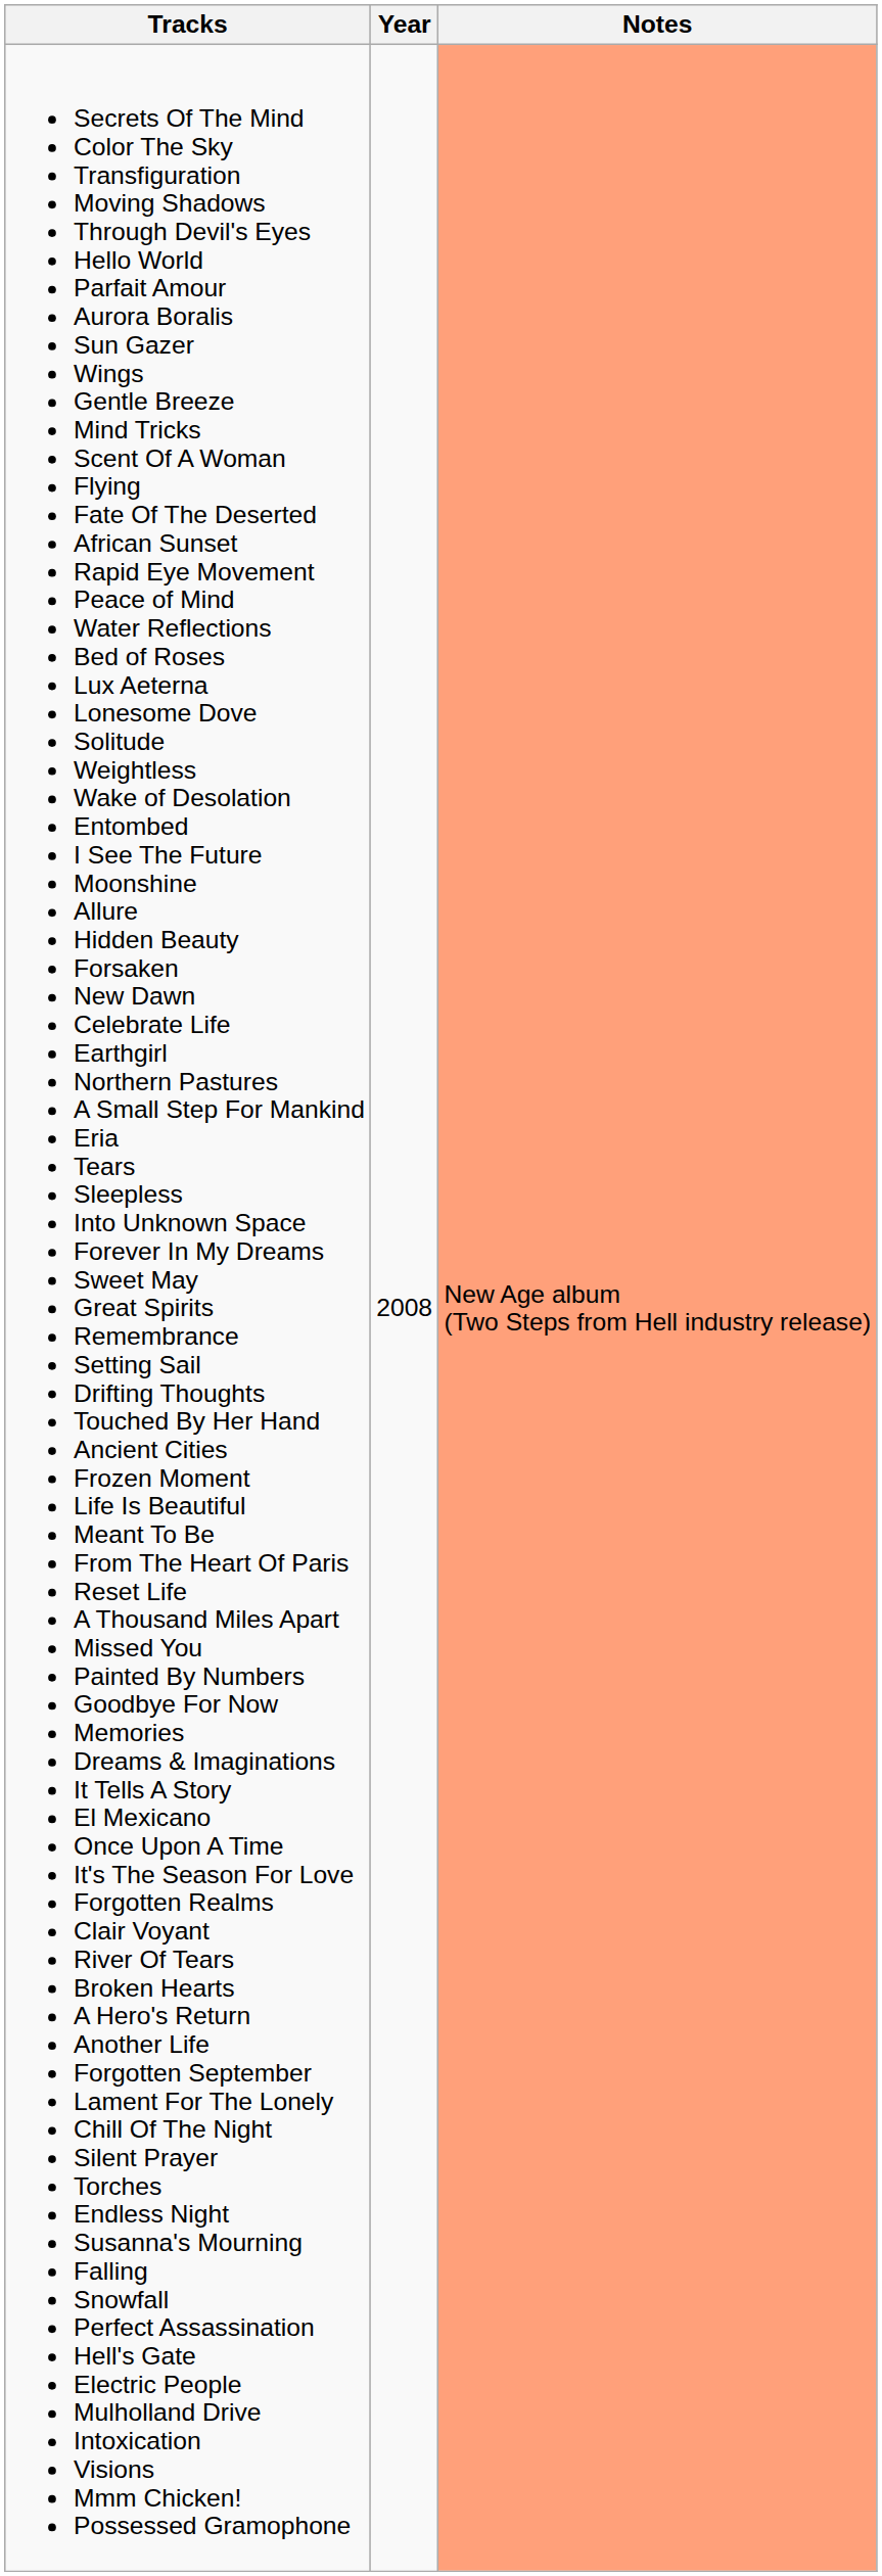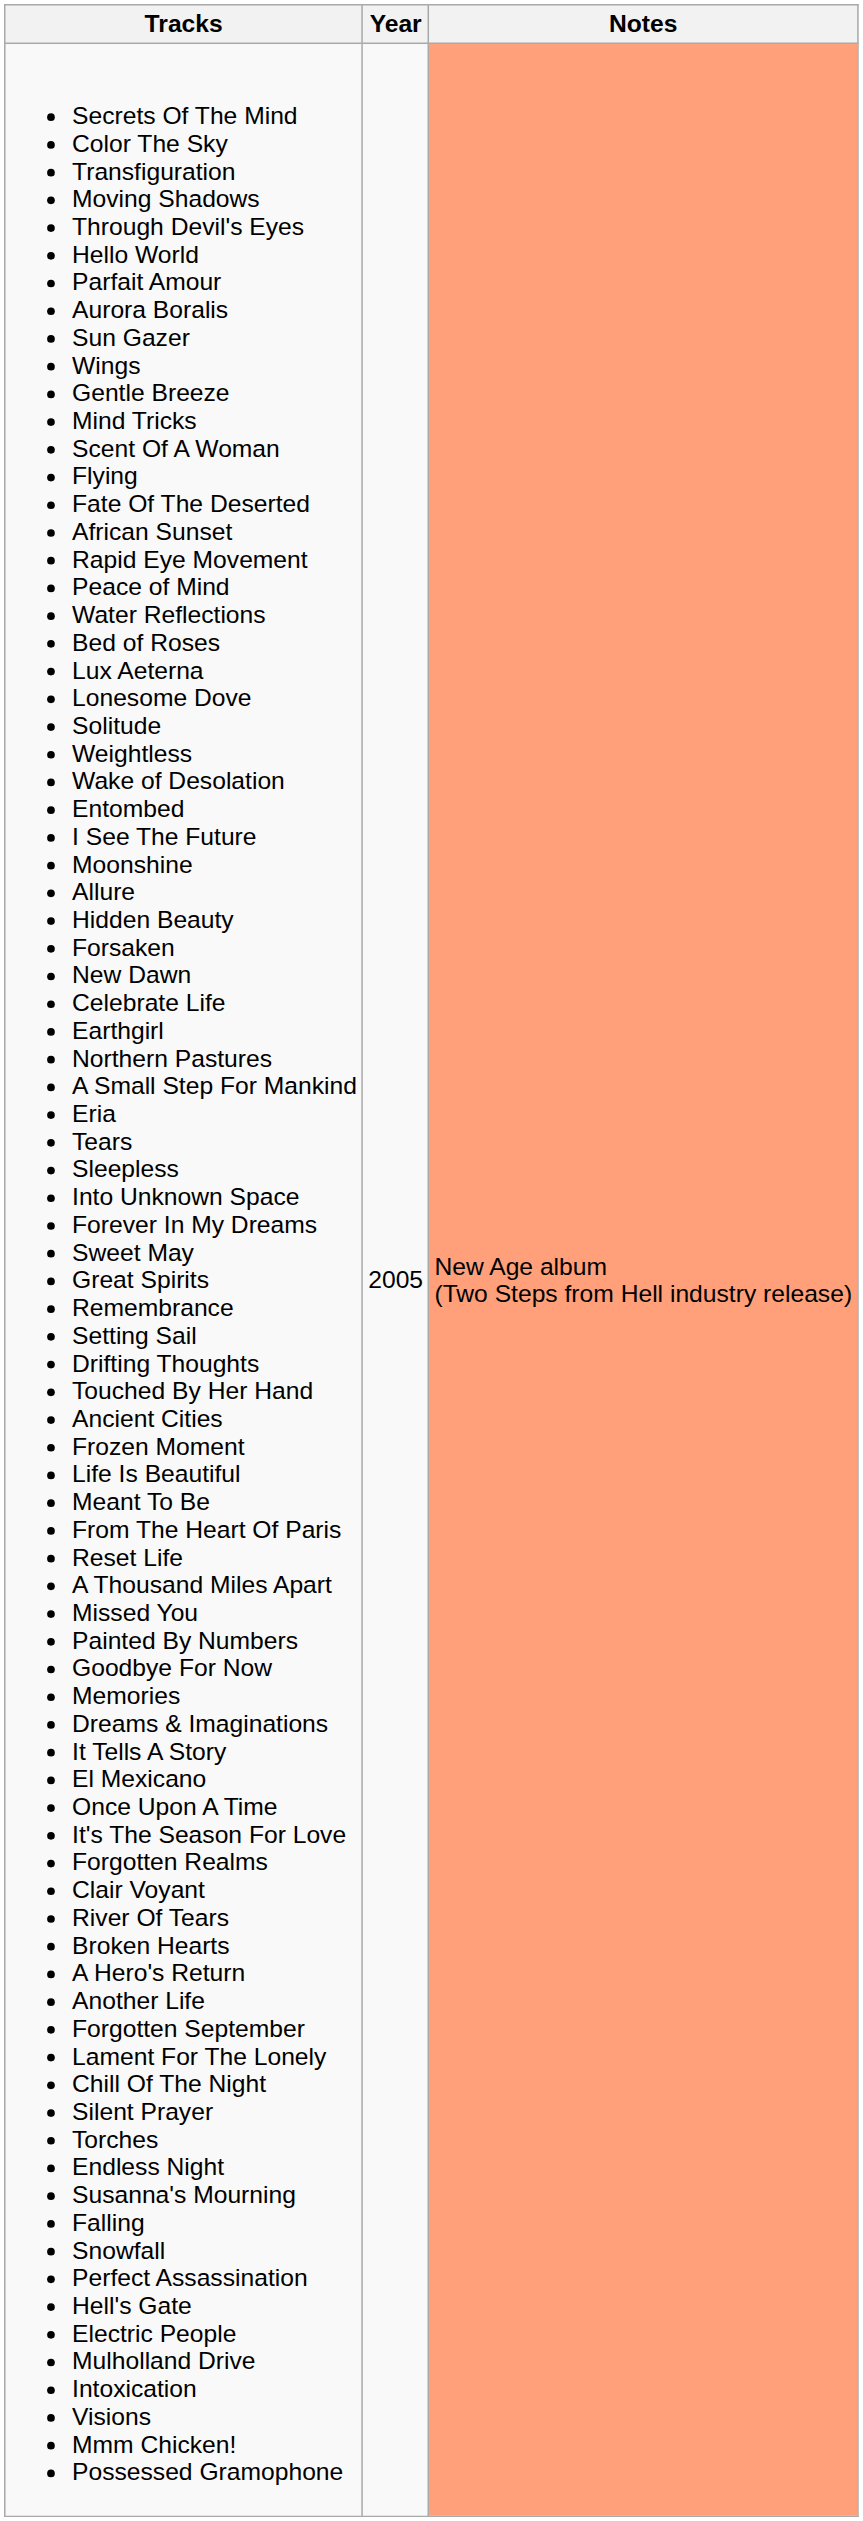row 2 | Year: 2008 -> 2005
